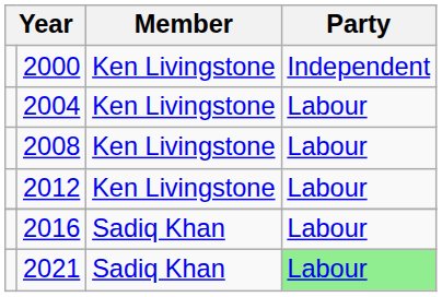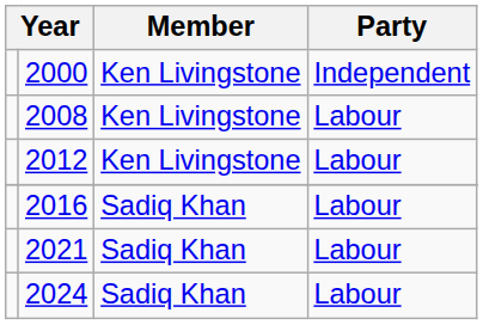- row: 2004 | Ken Livingstone | Labour
2021 | Party: lightgreen background -> no background
+ row: 2024 | Sadiq Khan | Labour
